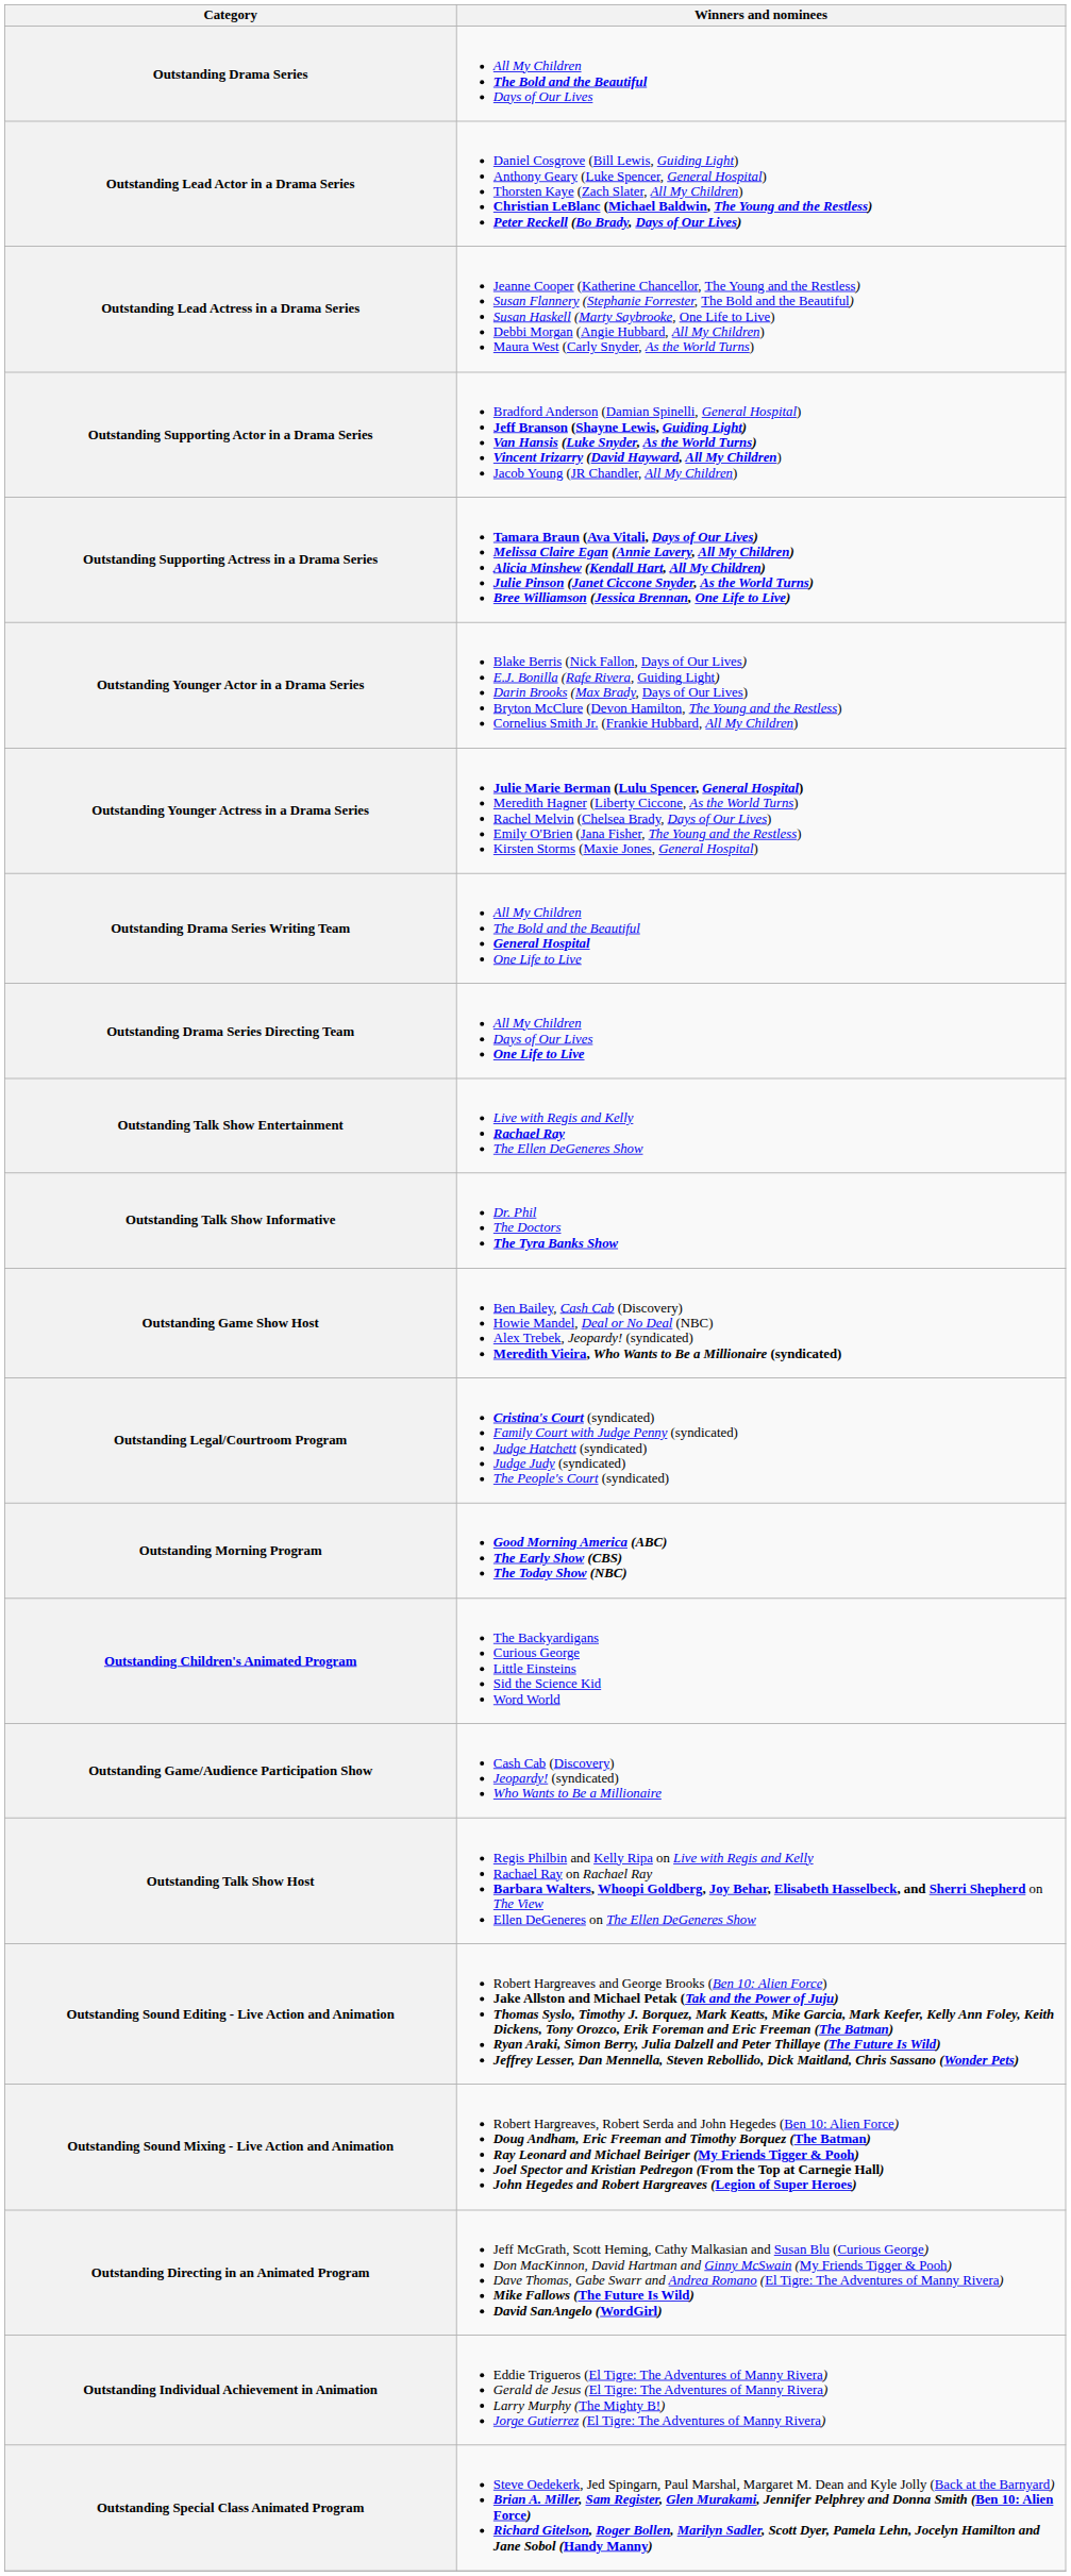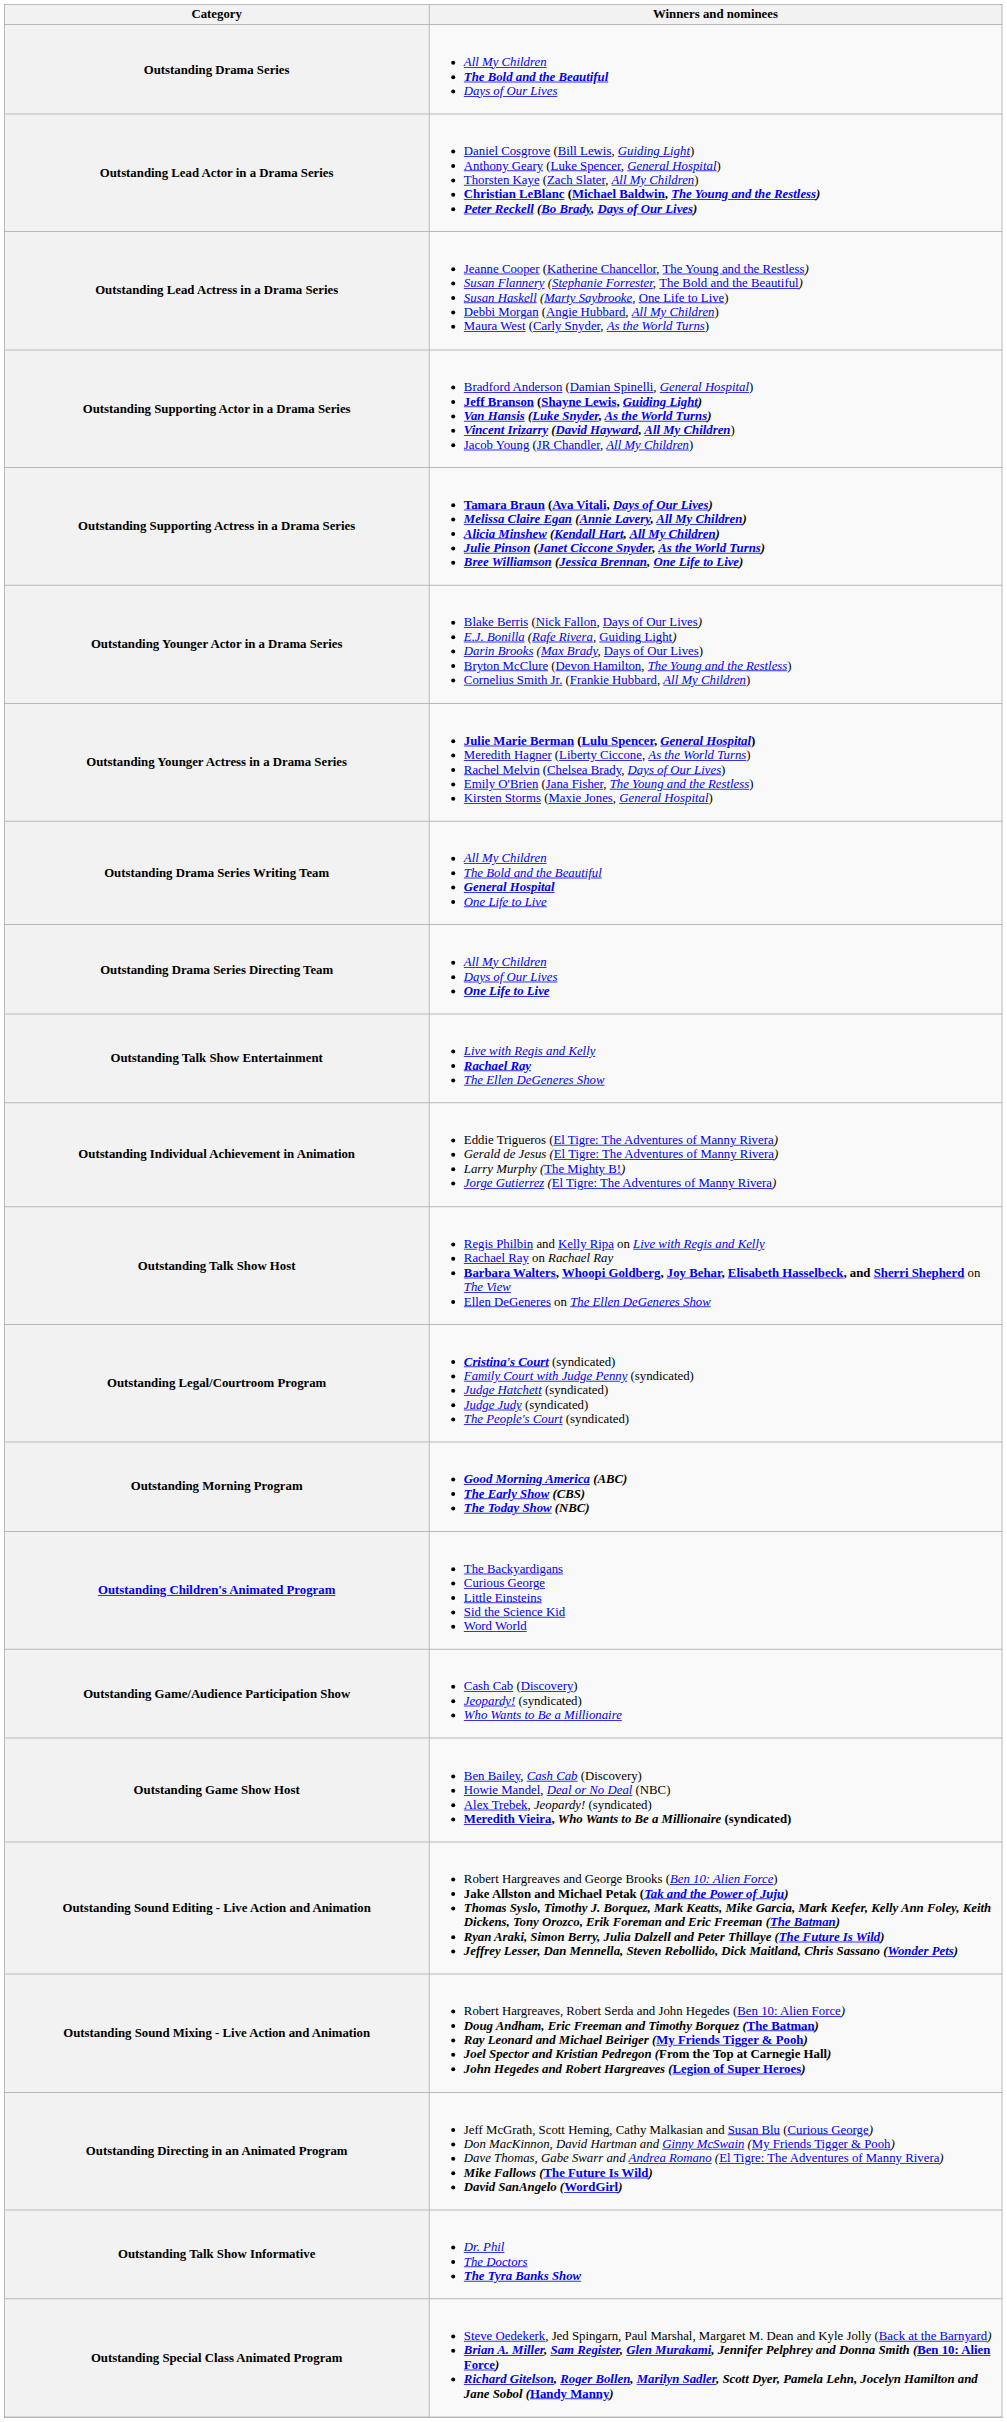rows swapped: Outstanding Talk Show Informative <-> Outstanding Individual Achievement in Animation
rows swapped: Outstanding Talk Show Host <-> Outstanding Game Show Host
